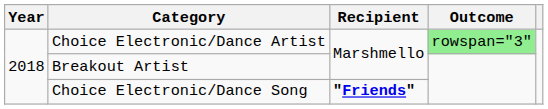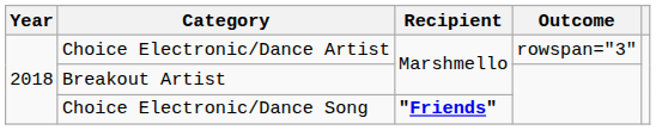Choice Electronic/Dance Artist | Outcome: lightgreen background -> no background
